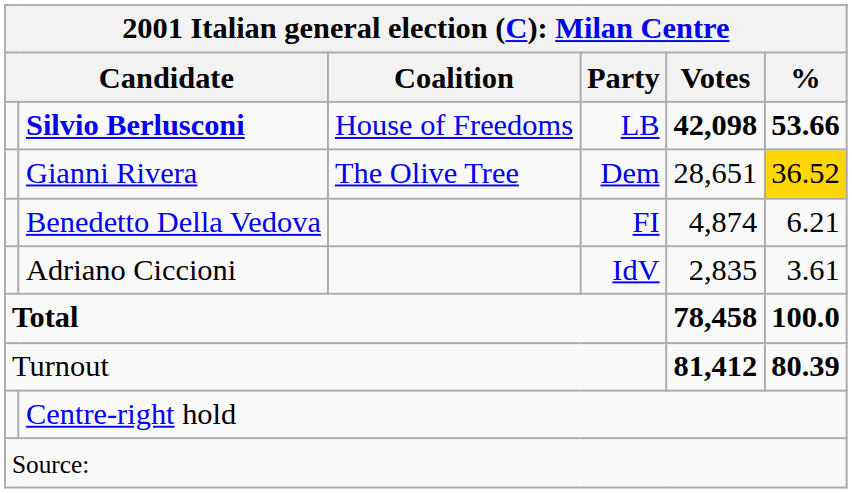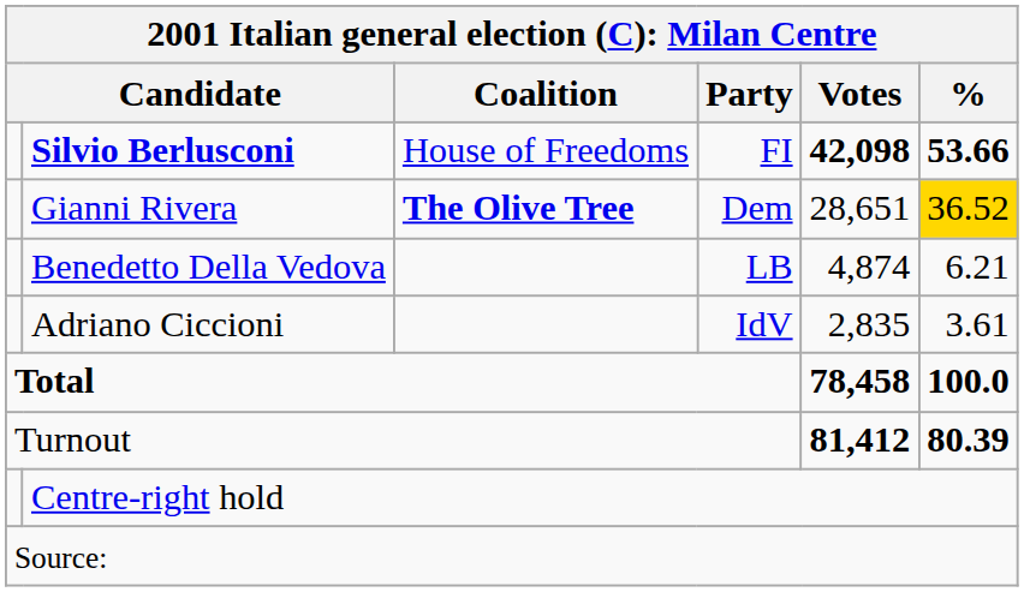Silvio Berlusconi | Party: LB -> FI
Gianni Rivera | Coalition: normal -> bold
Benedetto Della Vedova | Party: FI -> LB
